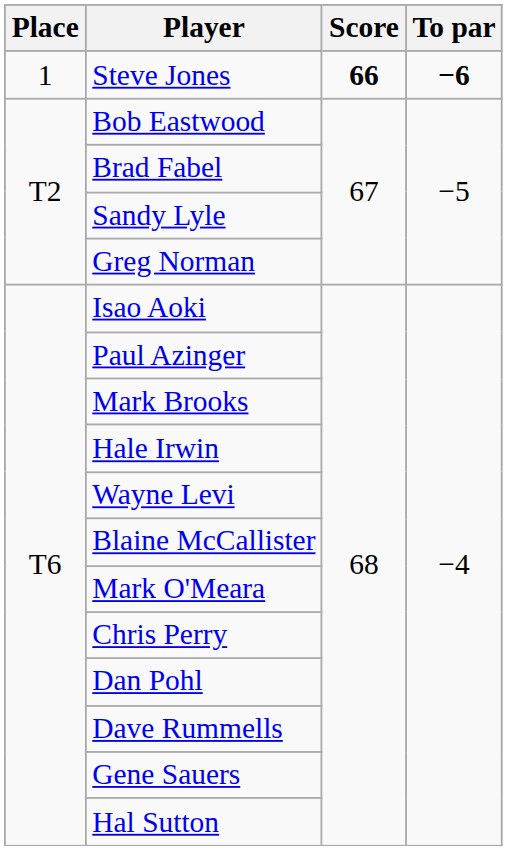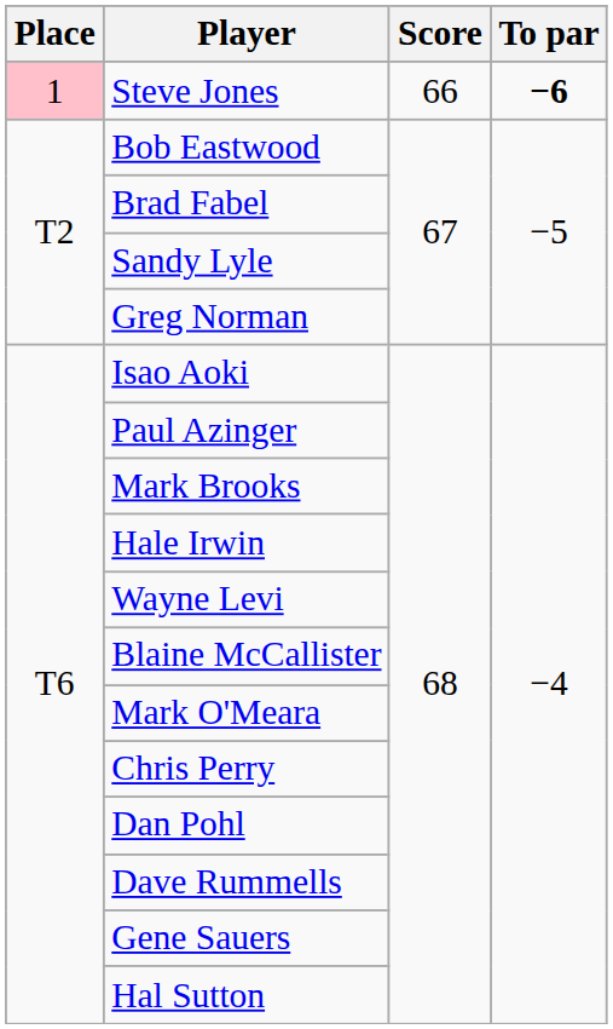Steve Jones | Place: no background -> pink background
Steve Jones | Score: bold -> normal
